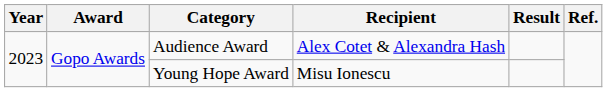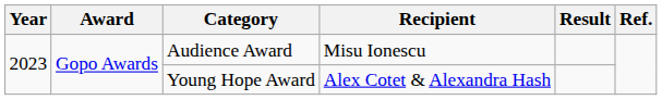Audience Award | Recipient: Alex Cotet & Alexandra Hash -> Misu Ionescu
Young Hope Award | Recipient: Misu Ionescu -> Alex Cotet & Alexandra Hash
